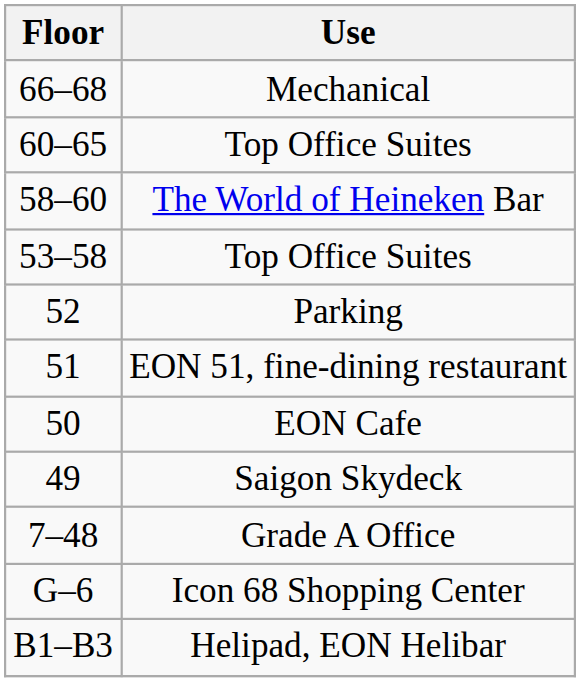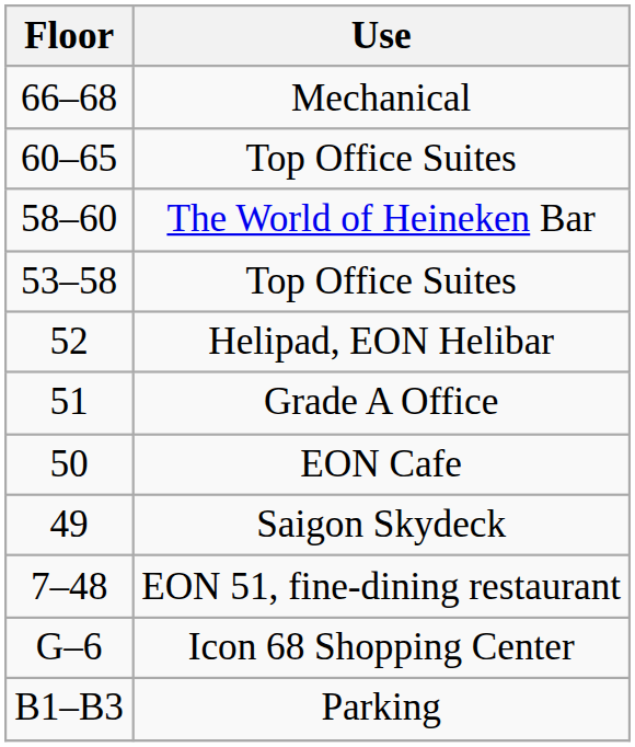row 6 | Use: Parking -> Helipad, EON Helibar
row 7 | Use: EON 51, fine-dining restaurant -> Grade A Office
row 10 | Use: Grade A Office -> EON 51, fine-dining restaurant
row 12 | Use: Helipad, EON Helibar -> Parking
